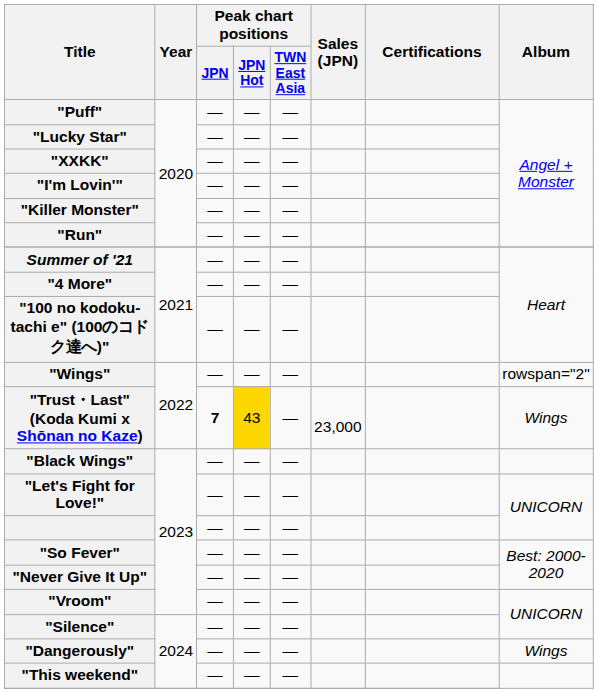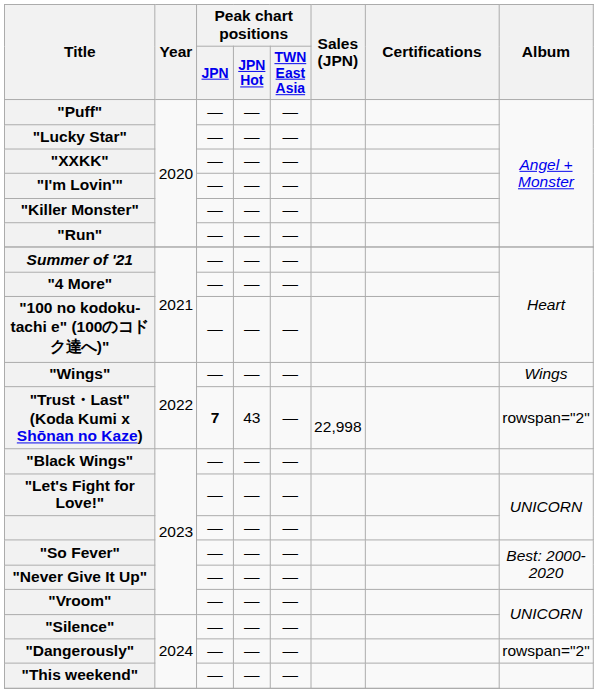"Wings" | Album: rowspan="2" -> Wings
"Trust・Last" (Koda Kumi x Shōnan no Kaze) | Peak chart positions / JPN Hot: gold background -> no background
"Trust・Last" (Koda Kumi x Shōnan no Kaze) | Sales (JPN): 23,000 -> 22,998
"Trust・Last" (Koda Kumi x Shōnan no Kaze) | Album: Wings -> rowspan="2"
"Dangerously" | Album: Wings -> rowspan="2"
